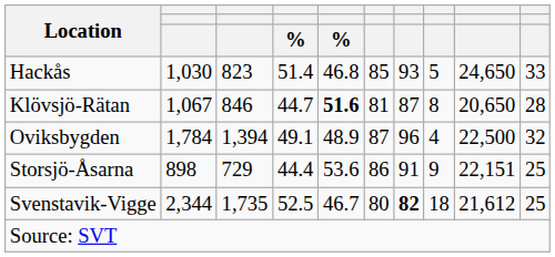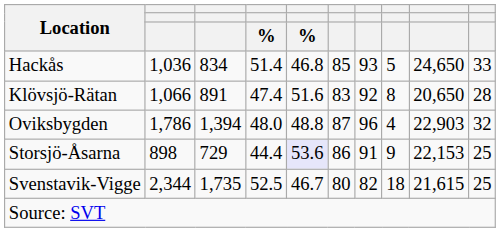Hackås | column 2: 1,030 -> 1,036
Hackås | column 3: 823 -> 834
Klövsjö-Rätan | column 2: 1,067 -> 1,066
Klövsjö-Rätan | column 3: 846 -> 891
Klövsjö-Rätan | column 4: 44.7 -> 47.4
Klövsjö-Rätan | column 5: bold -> normal
Klövsjö-Rätan | column 6: 81 -> 83
Klövsjö-Rätan | column 7: 87 -> 92
Oviksbygden | column 2: 1,784 -> 1,786
Oviksbygden | column 4: 49.1 -> 48.0
Oviksbygden | column 5: 48.9 -> 48.8
Oviksbygden | column 9: 22,500 -> 22,903
Storsjö-Åsarna | column 5: no background -> lavender background
Storsjö-Åsarna | column 9: 22,151 -> 22,153
Svenstavik-Vigge | column 7: bold -> normal
Svenstavik-Vigge | column 9: 21,612 -> 21,615
